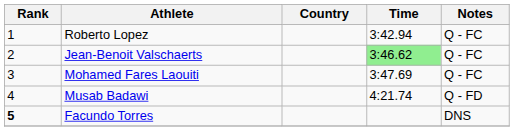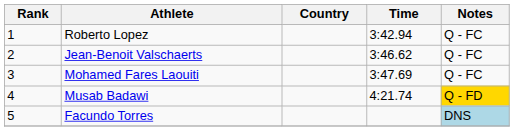Jean-Benoit Valschaerts | Time: lightgreen background -> no background
Musab Badawi | Notes: no background -> gold background
Facundo Torres | Rank: bold -> normal
Facundo Torres | Notes: no background -> lightblue background
